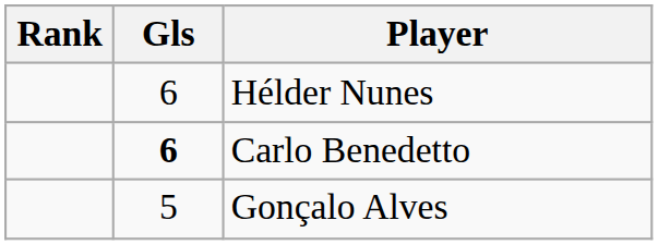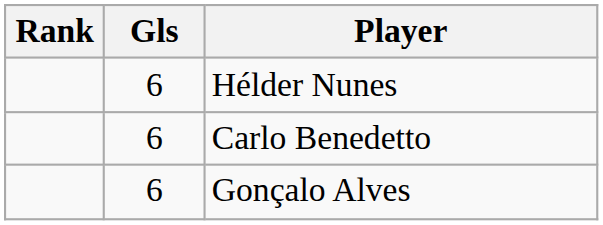Carlo Benedetto | Gls: bold -> normal
Gonçalo Alves | Gls: 5 -> 6
